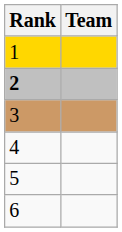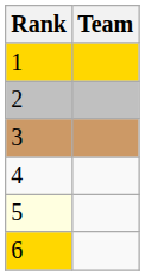2 | Rank: bold -> normal
5 | Rank: no background -> lightyellow background
6 | Rank: no background -> gold background
